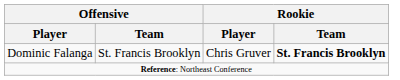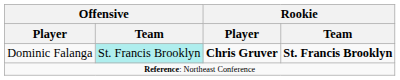Dominic Falanga | Offensive / Team: no background -> paleturquoise background
Dominic Falanga | Rookie / Player: normal -> bold
